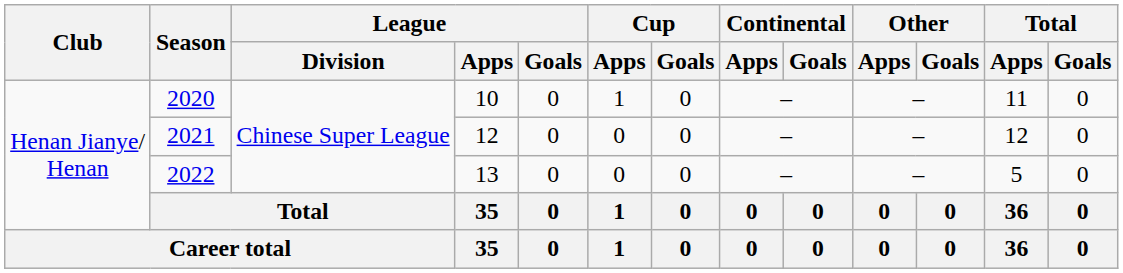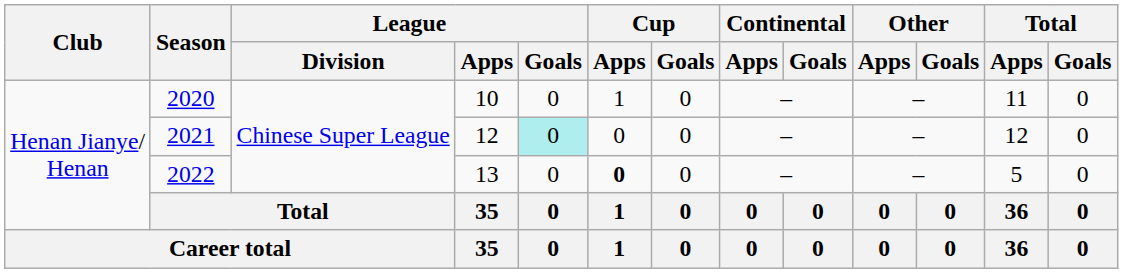2021 | League / Goals: no background -> paleturquoise background
2022 | Cup / Apps: normal -> bold
